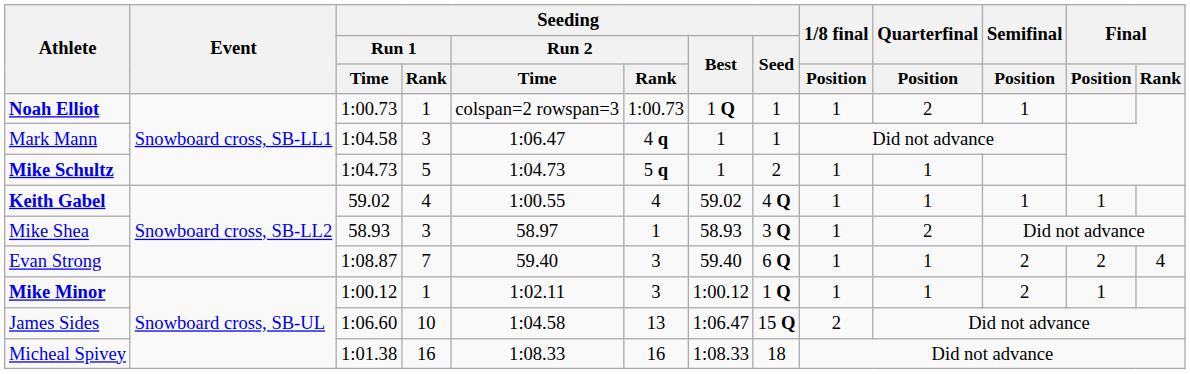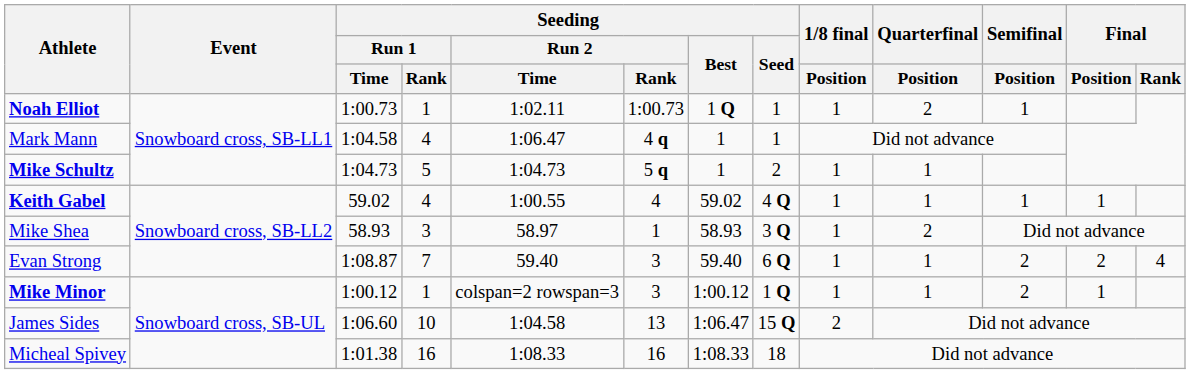Noah Elliot | Seeding / Run 2 / Time: colspan=2 rowspan=3 -> 1:02.11
Mark Mann | Seeding / Run 1 / Rank: 3 -> 4
Mike Minor | Seeding / Run 2 / Time: 1:02.11 -> colspan=2 rowspan=3
